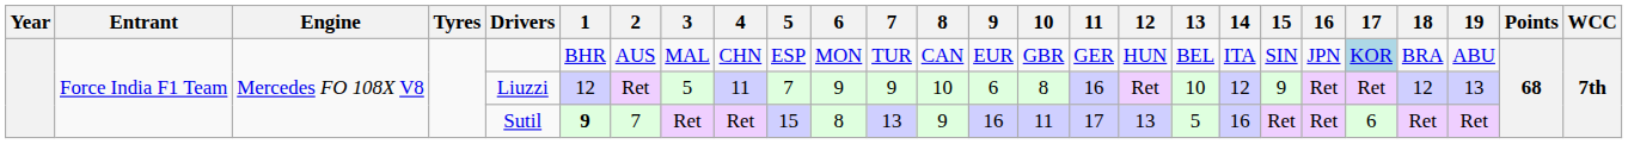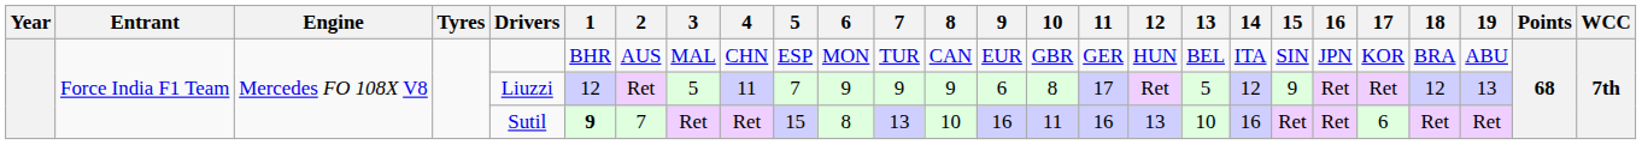row 2 | 17: lightblue background -> no background
row 3 | 8: 10 -> 9
row 3 | 11: 16 -> 17
row 3 | 13: 10 -> 5
row 4 | 8: 9 -> 10
row 4 | 11: 17 -> 16
row 4 | 13: 5 -> 10
